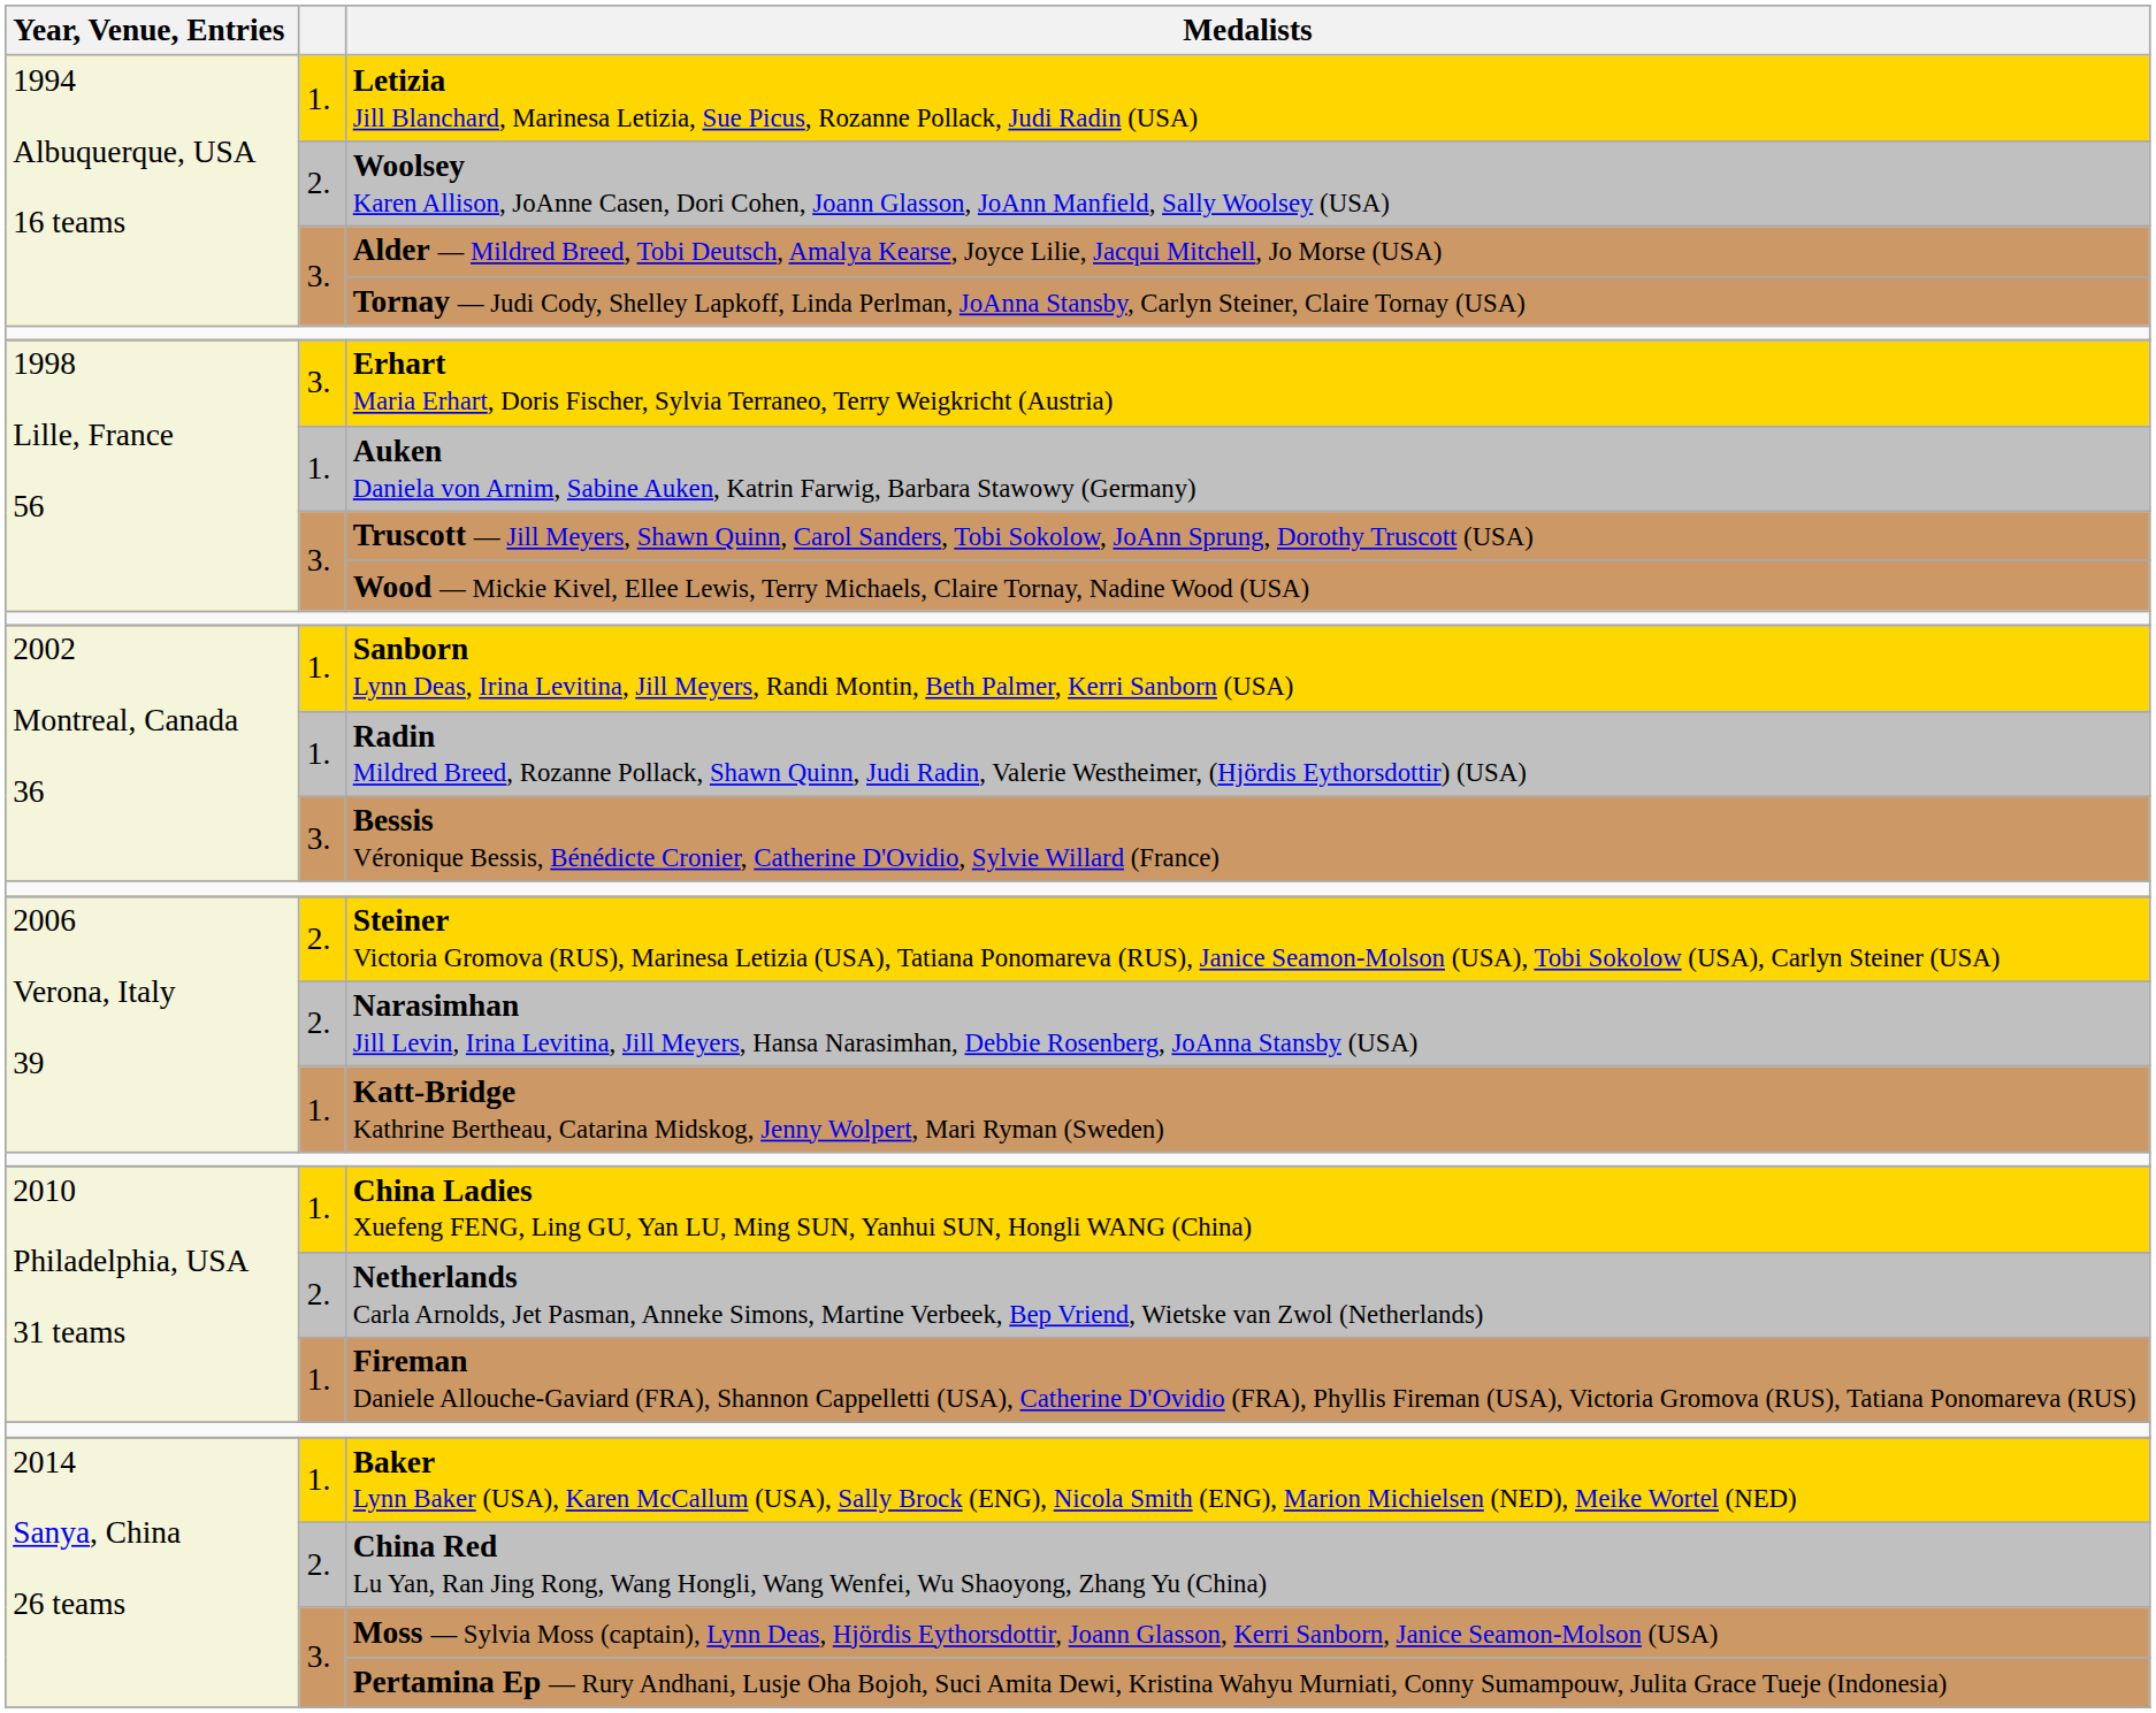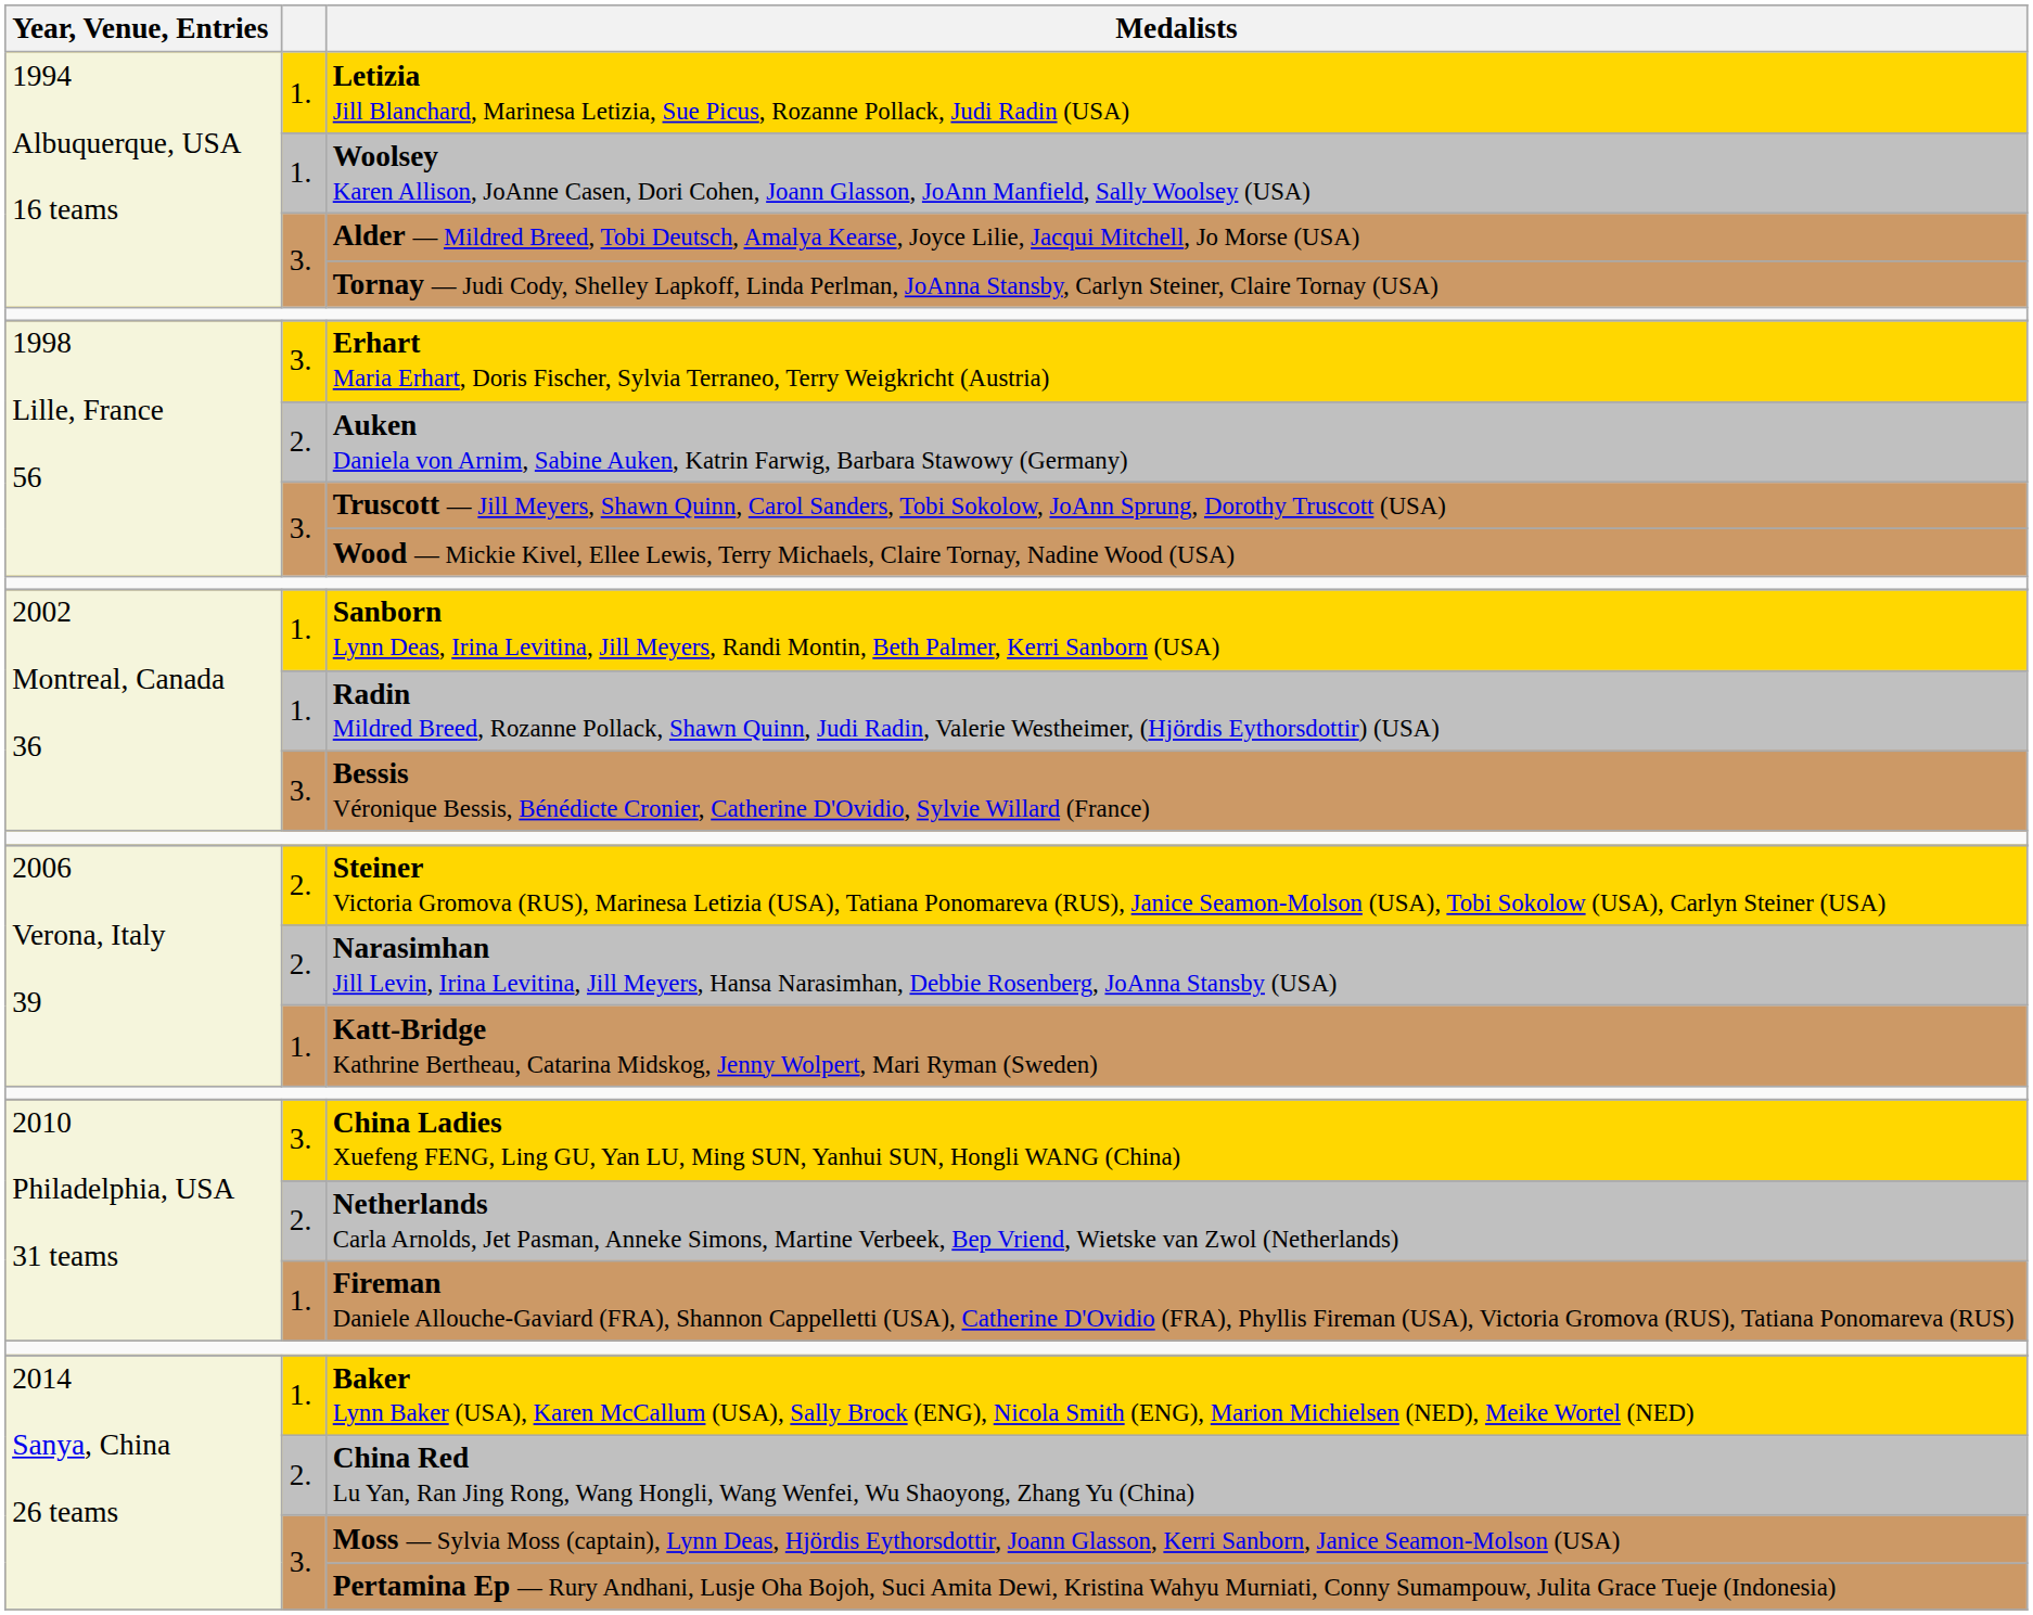row 3 | column 2: 2. -> 1.
row 8 | column 2: 1. -> 2.
row 20 | column 2: 1. -> 3.
